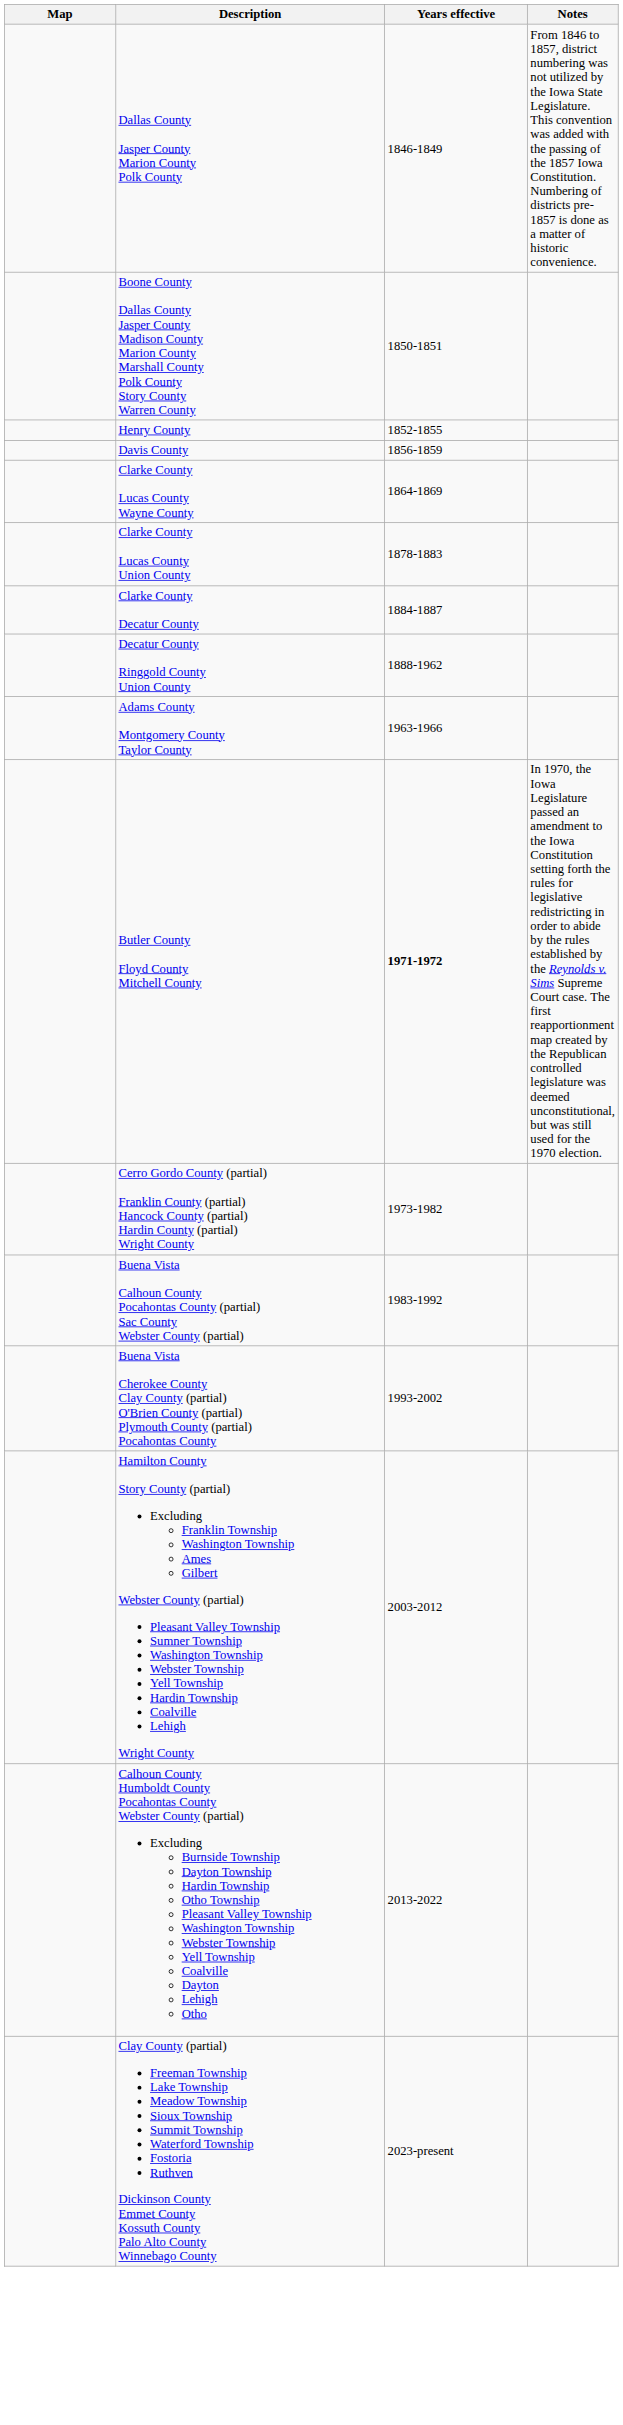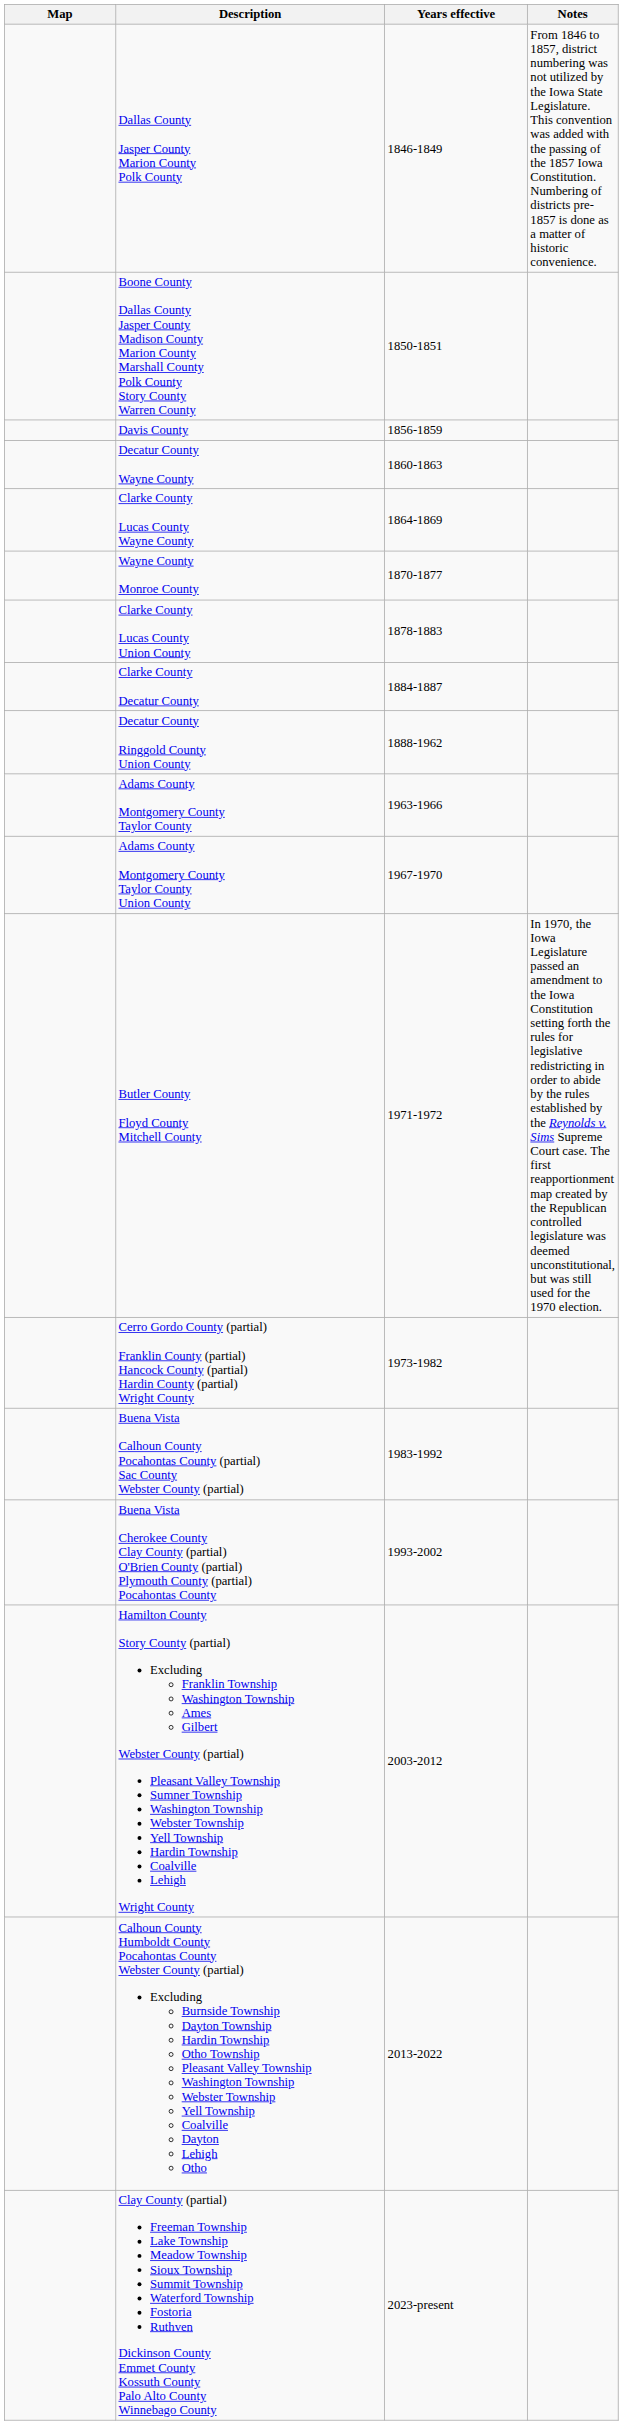- row: Henry County | 1852-1855
+ row: Decatur County Wayne County | 1860-1863
+ row: Wayne County Monroe County | 1870-1877
+ row: Adams County Montgomery County Taylor County Union County | 1967-1970
Butler County Floyd County Mitchell County | Years effective: bold -> normal
